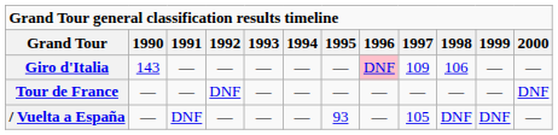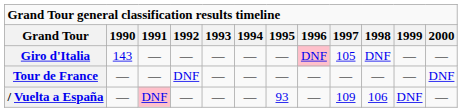Giro d'Italia | 1997: 109 -> 105
Giro d'Italia | 1998: 106 -> DNF
/ Vuelta a España | 1991: no background -> pink background
/ Vuelta a España | 1997: 105 -> 109
/ Vuelta a España | 1998: DNF -> 106
